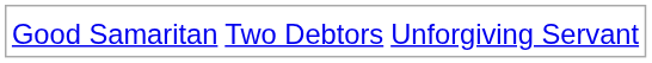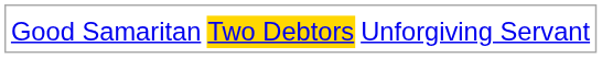Good Samaritan | column 2: no background -> gold background
